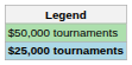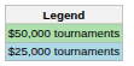row 3 | column 1: bold -> normal
